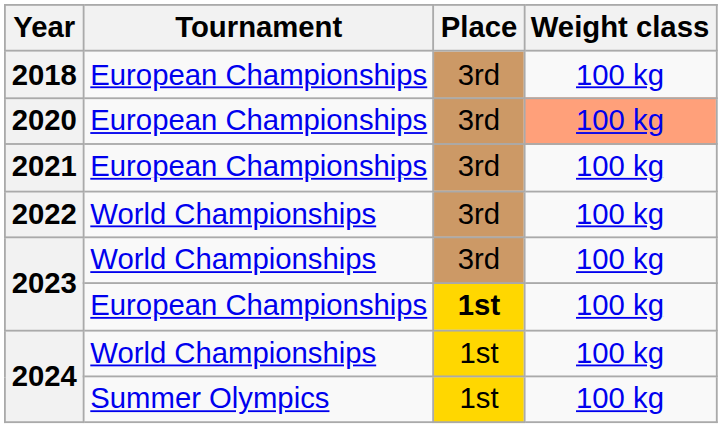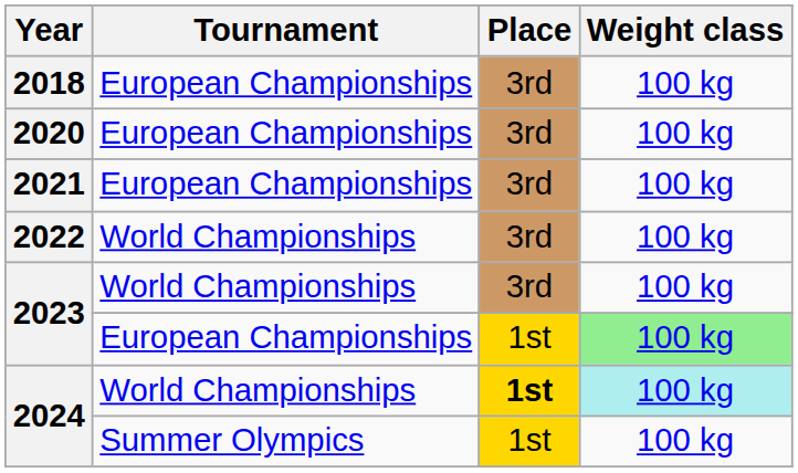2020 | Weight class: lightsalmon background -> no background
2023 / European Championships | Place: bold -> normal
2023 / European Championships | Weight class: no background -> lightgreen background
2024 / World Championships | Place: normal -> bold
2024 / World Championships | Weight class: no background -> paleturquoise background
